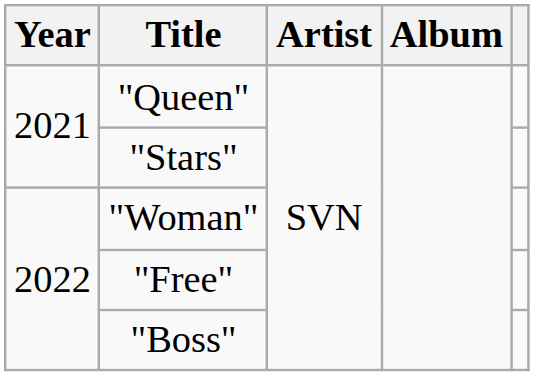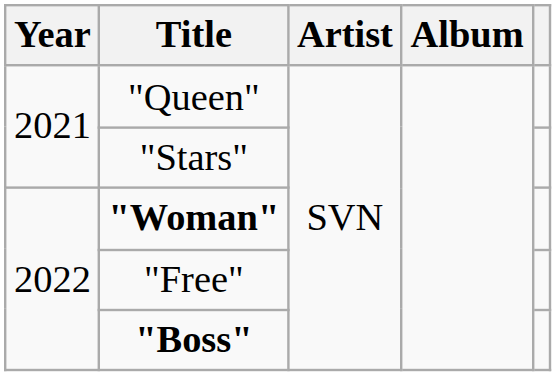"Woman" | Title: normal -> bold
"Boss" | Title: normal -> bold
